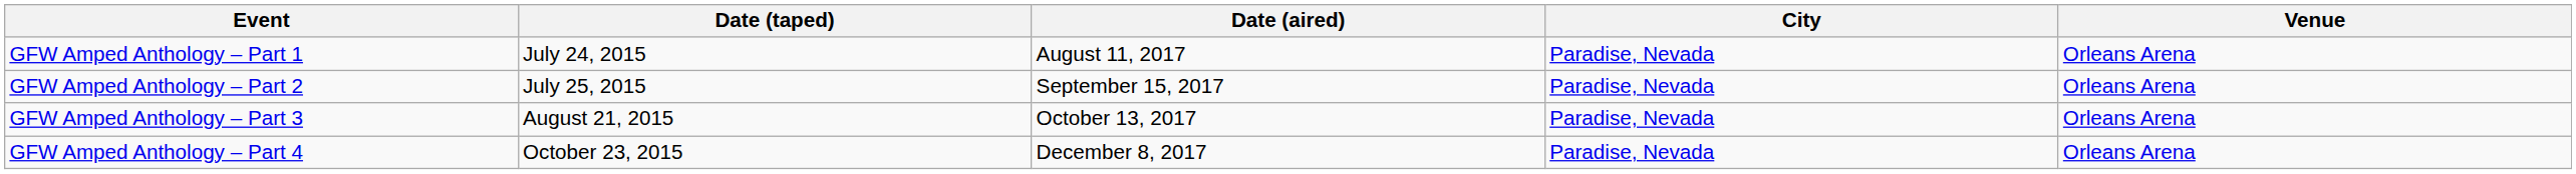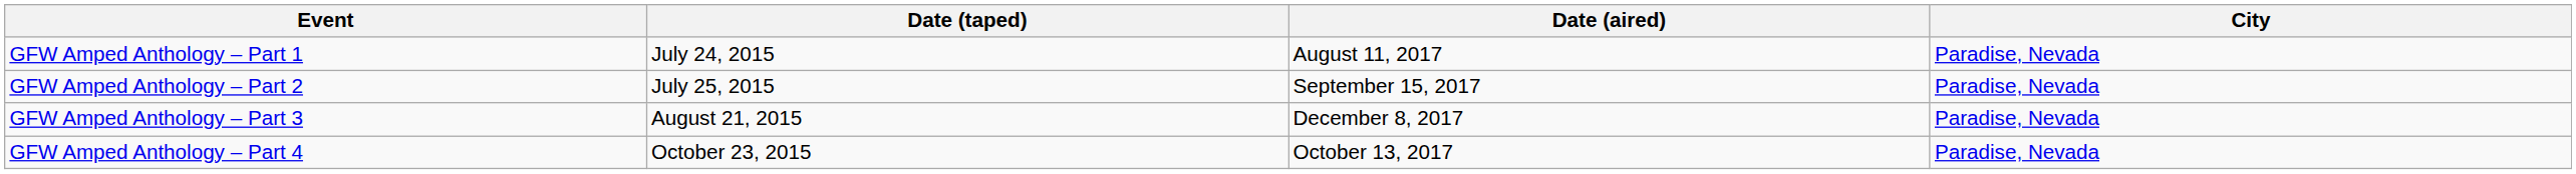- column: Venue | Orleans Arena | Orleans Arena | Orleans Arena | Orleans Arena
GFW Amped Anthology – Part 3 | Date (aired): October 13, 2017 -> December 8, 2017
GFW Amped Anthology – Part 4 | Date (aired): December 8, 2017 -> October 13, 2017
